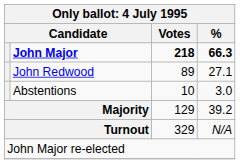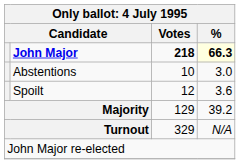John Major | %: no background -> lightyellow background
- row: John Redwood | 89 | 27.1
+ row: Spoilt | 12 | 3.6
